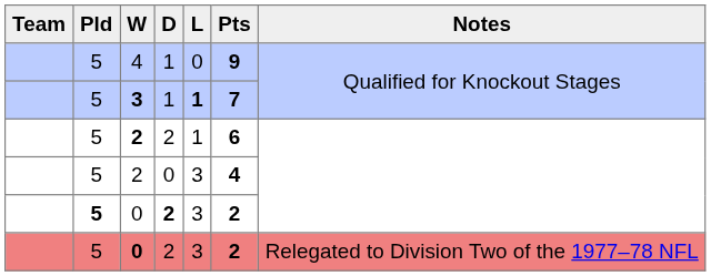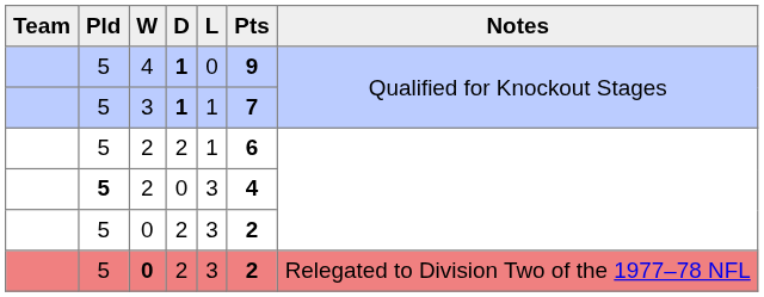row 2 | D: normal -> bold
row 3 | W: bold -> normal
row 3 | D: normal -> bold
row 3 | L: bold -> normal
row 4 | W: bold -> normal
row 5 | Pld: normal -> bold
row 6 | Pld: bold -> normal
row 6 | D: bold -> normal
